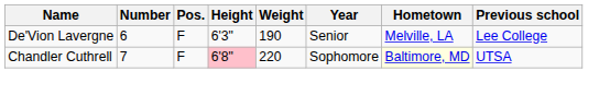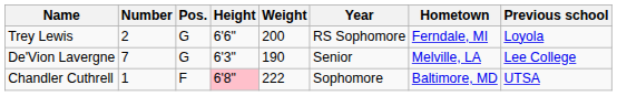+ row: Trey Lewis | 2 | G | 6'6" | 200 | RS Sophomore | Ferndale, MI | Loyola
De'Vion Lavergne | Number: 6 -> 7
De'Vion Lavergne | Pos.: F -> G
Chandler Cuthrell | Number: 7 -> 1
Chandler Cuthrell | Weight: 220 -> 222
Chandler Cuthrell | Hometown: lightyellow background -> no background
